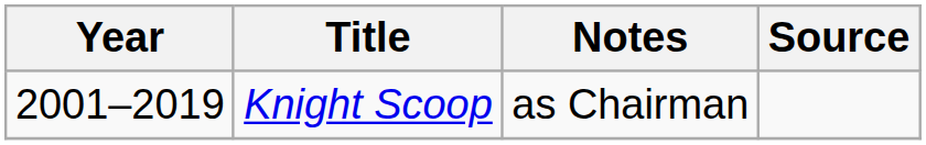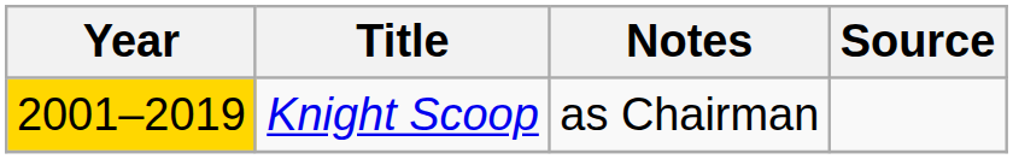Knight Scoop | Year: no background -> gold background
